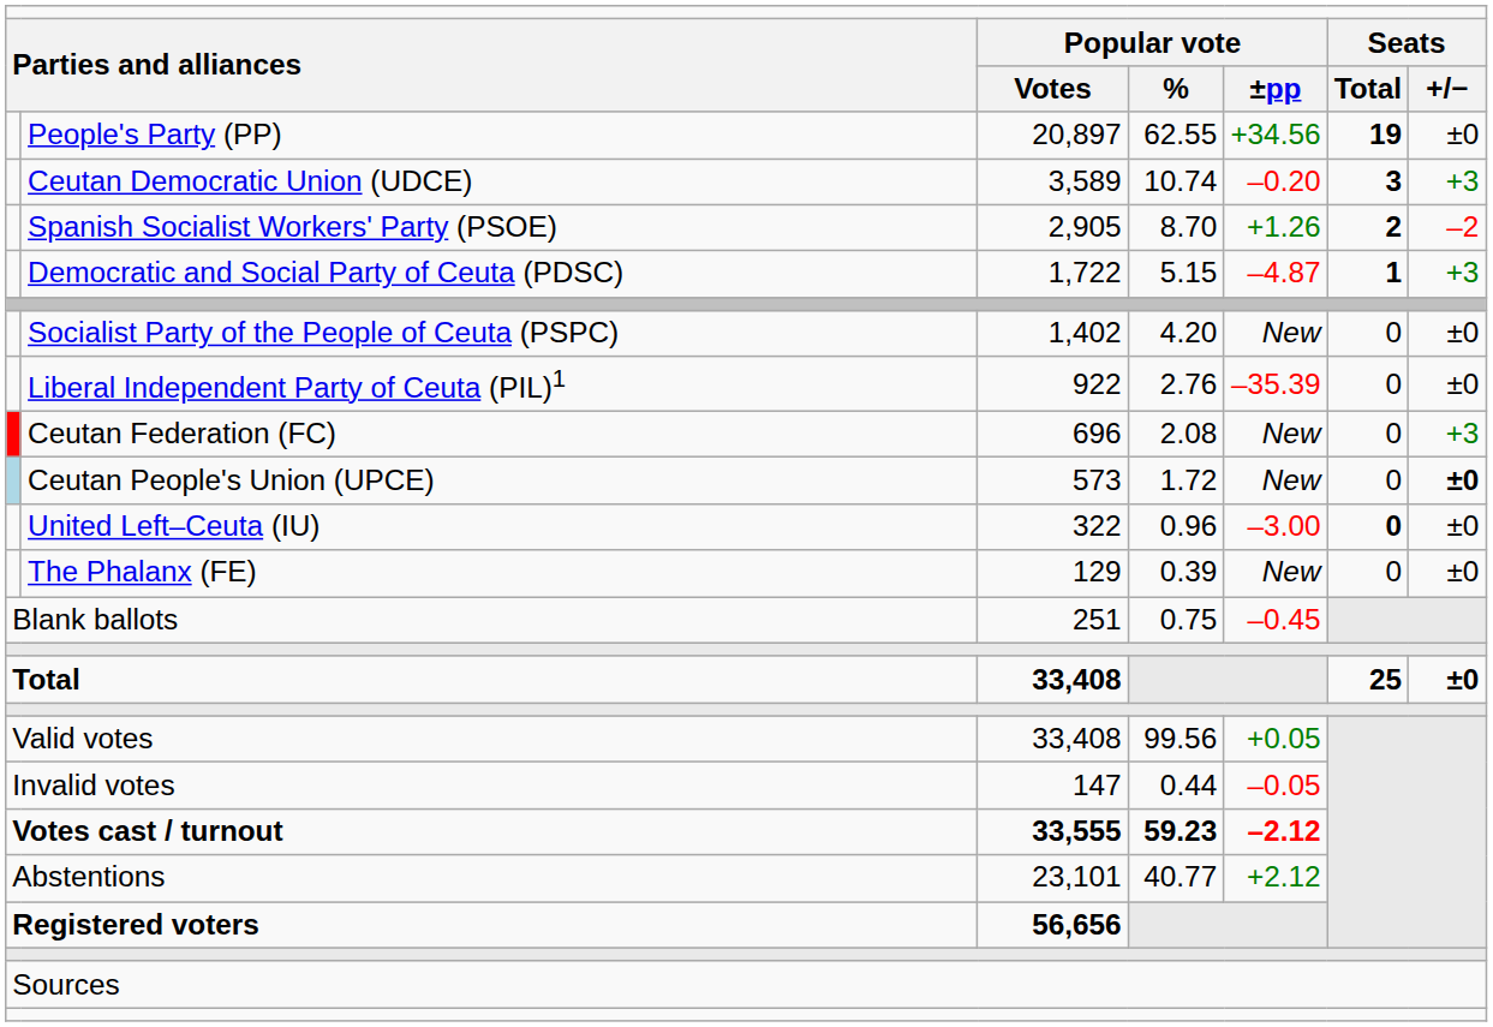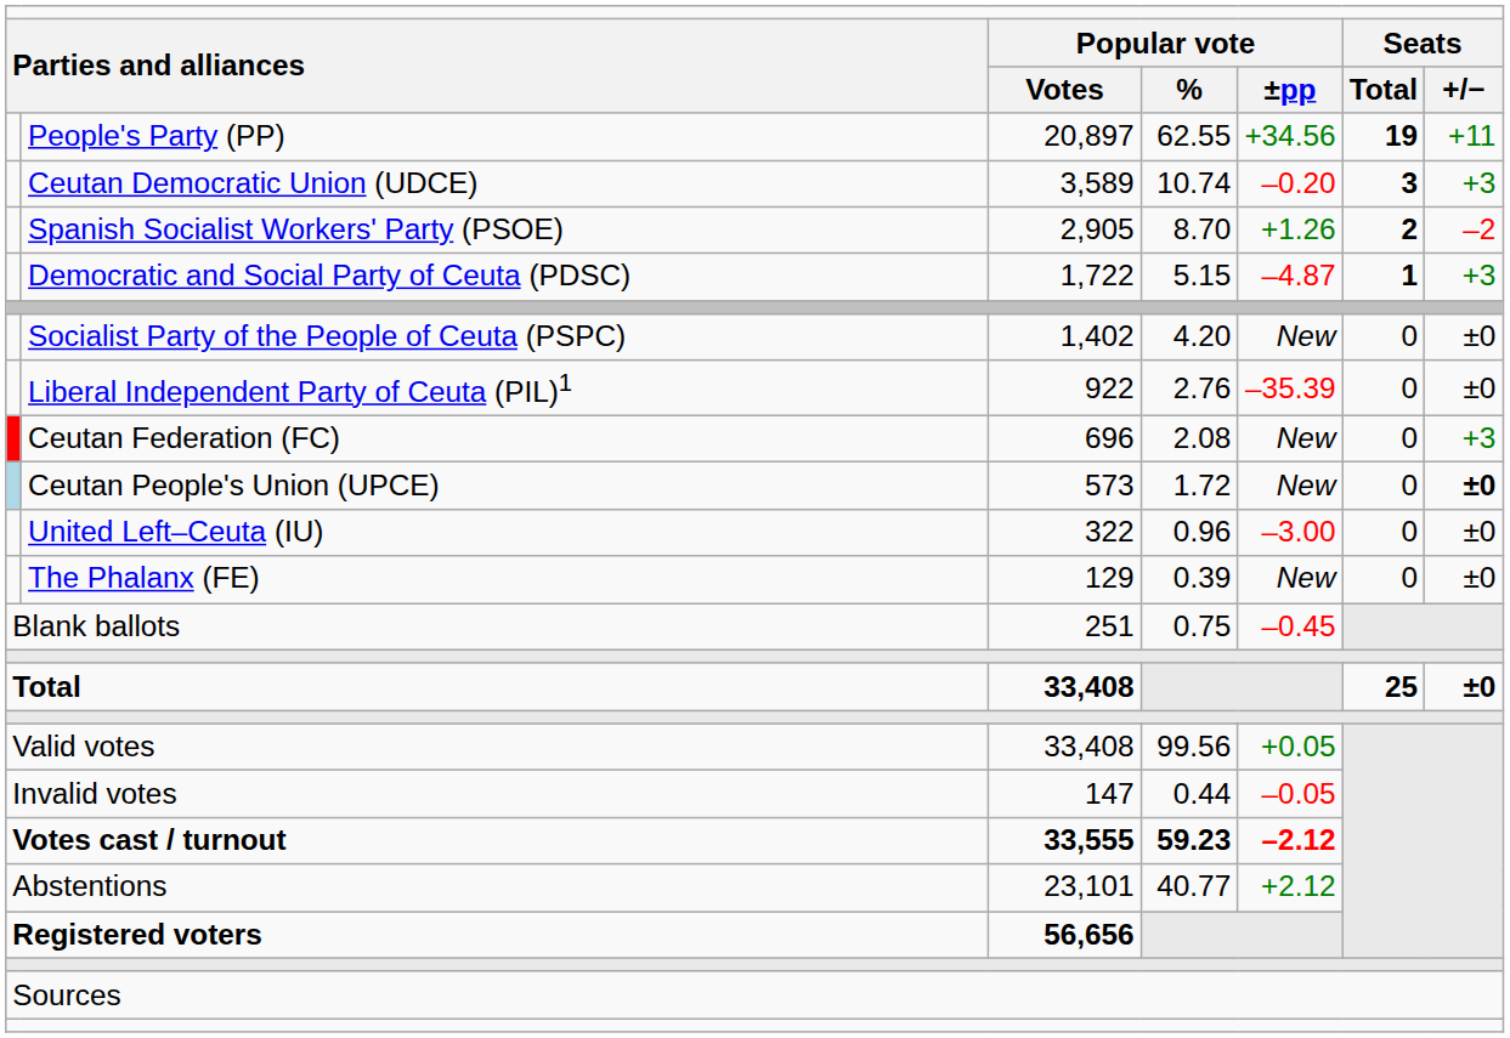People's Party (PP) | column 7: ±0 -> +11
United Left–Ceuta (IU) | column 6: bold -> normal
